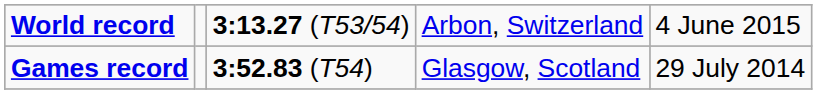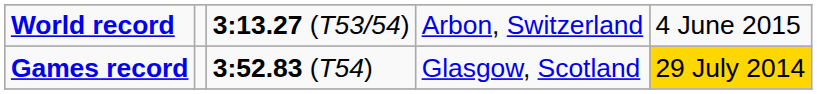Games record | column 5: no background -> gold background
